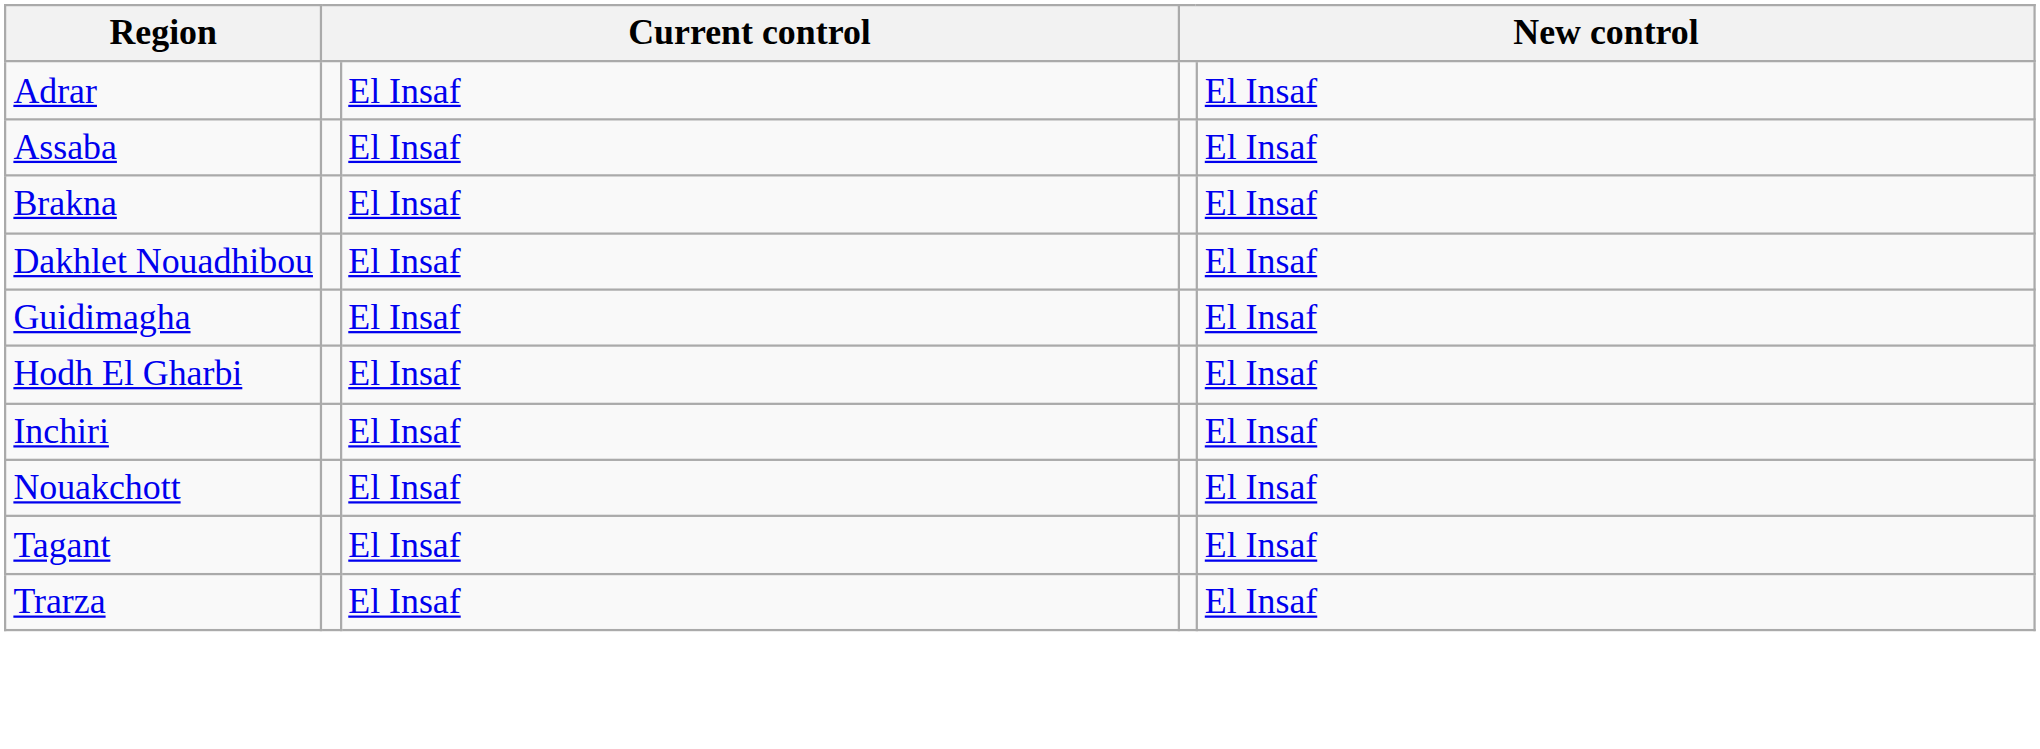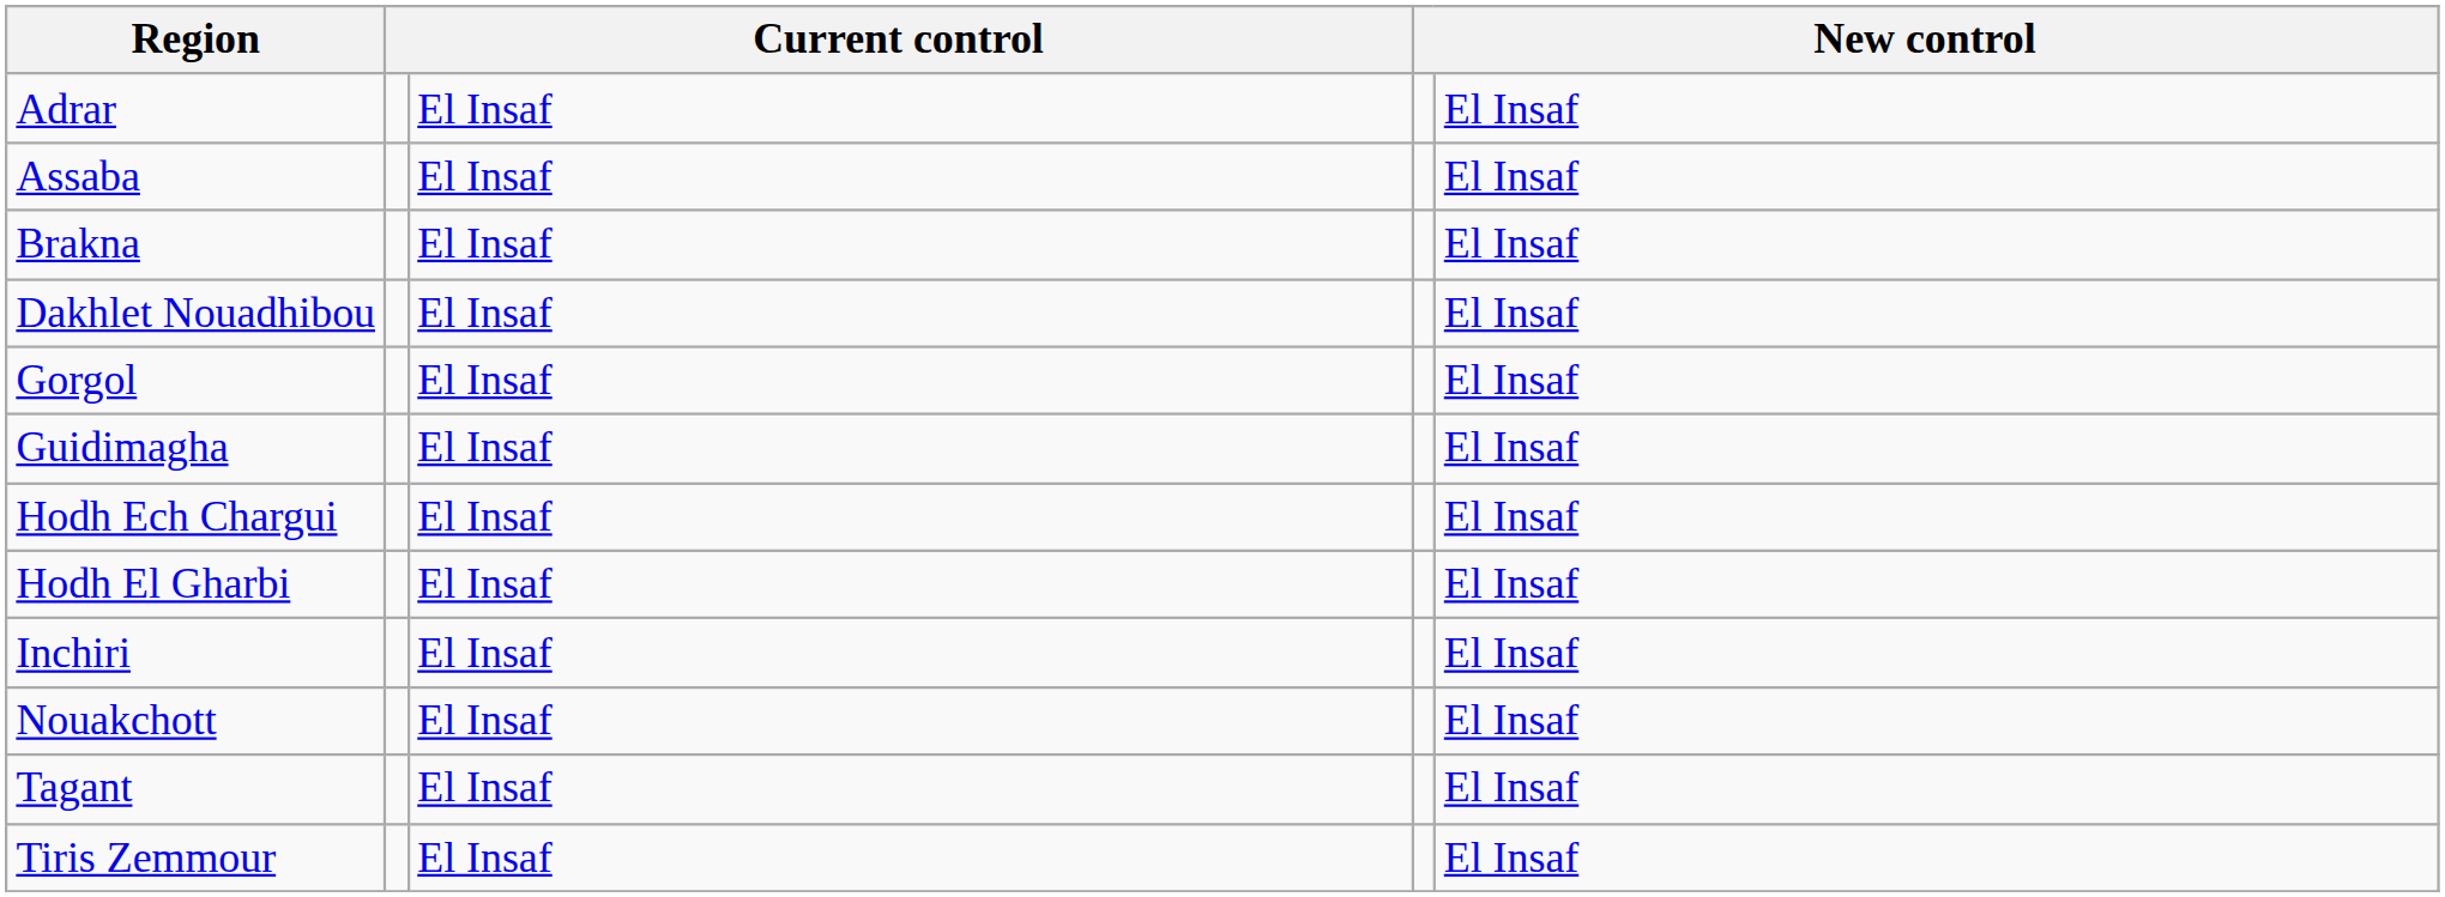+ row: Gorgol | El Insaf | El Insaf
+ row: Hodh Ech Chargui | El Insaf | El Insaf
+ row: Tiris Zemmour | El Insaf | El Insaf
- row: Trarza | El Insaf | El Insaf
